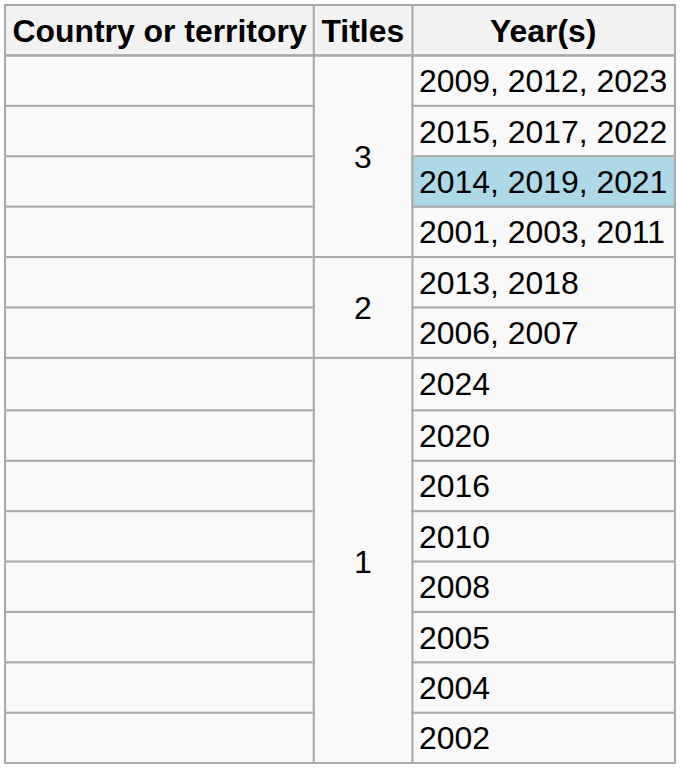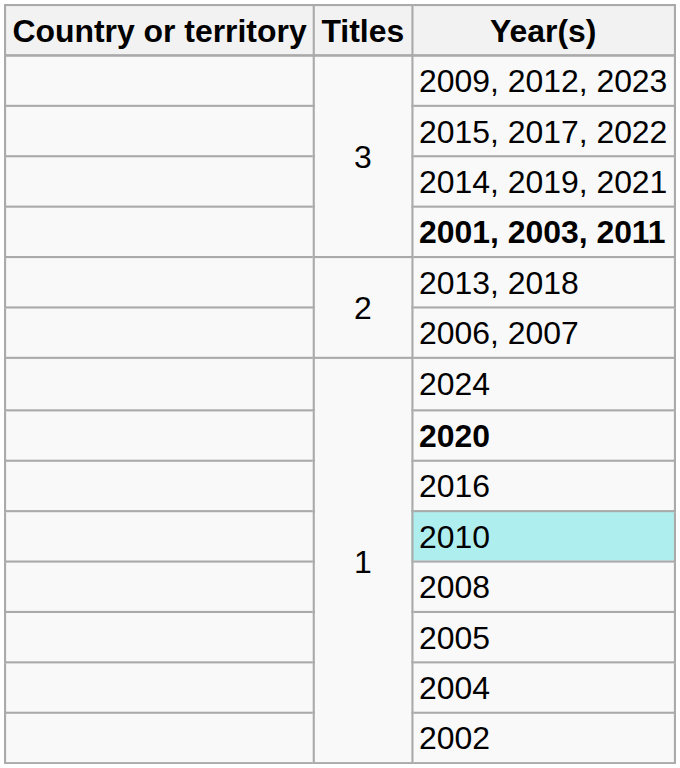2014, 2019, 2021 | Year(s): lightblue background -> no background
2001, 2003, 2011 | Year(s): normal -> bold
2020 | Year(s): normal -> bold
2010 | Year(s): no background -> paleturquoise background
